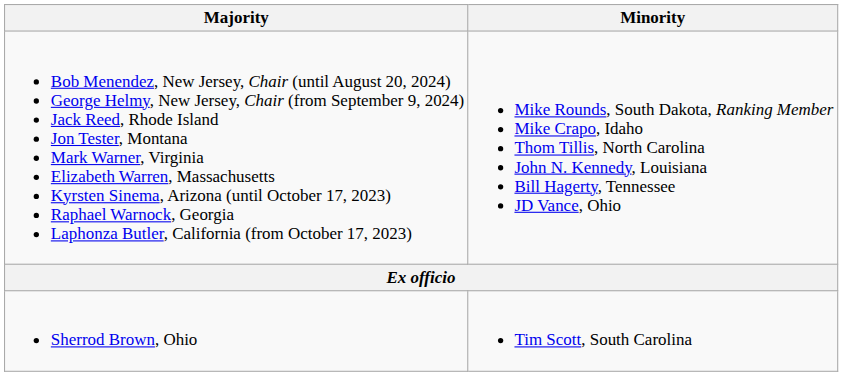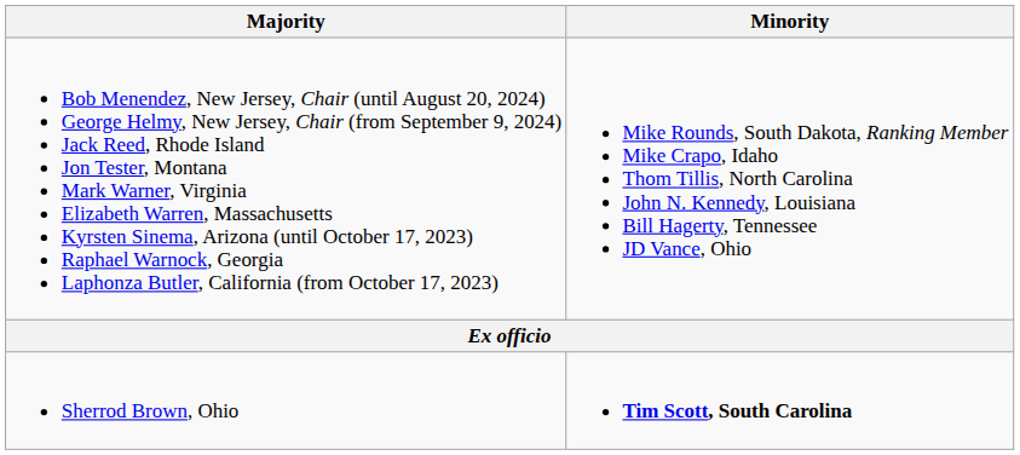Sherrod Brown, Ohio | Minority: normal -> bold
